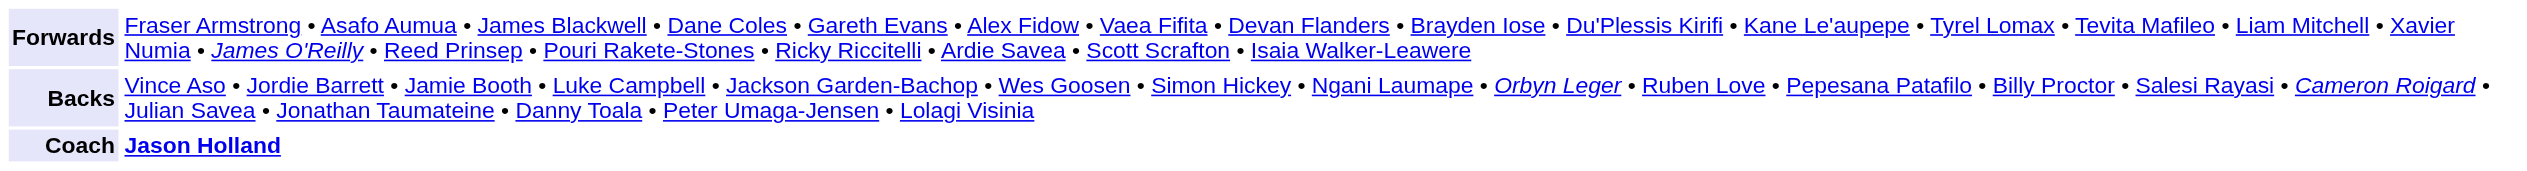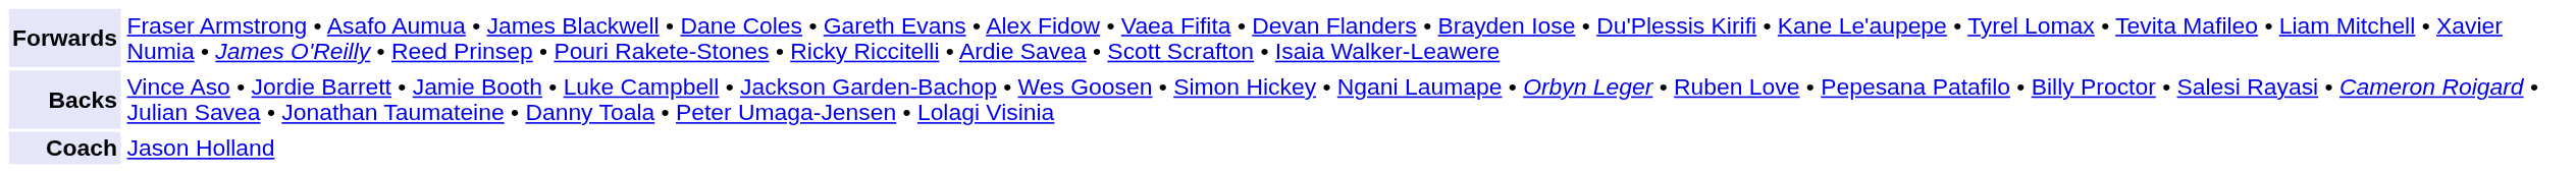Coach | column 2: bold -> normal
